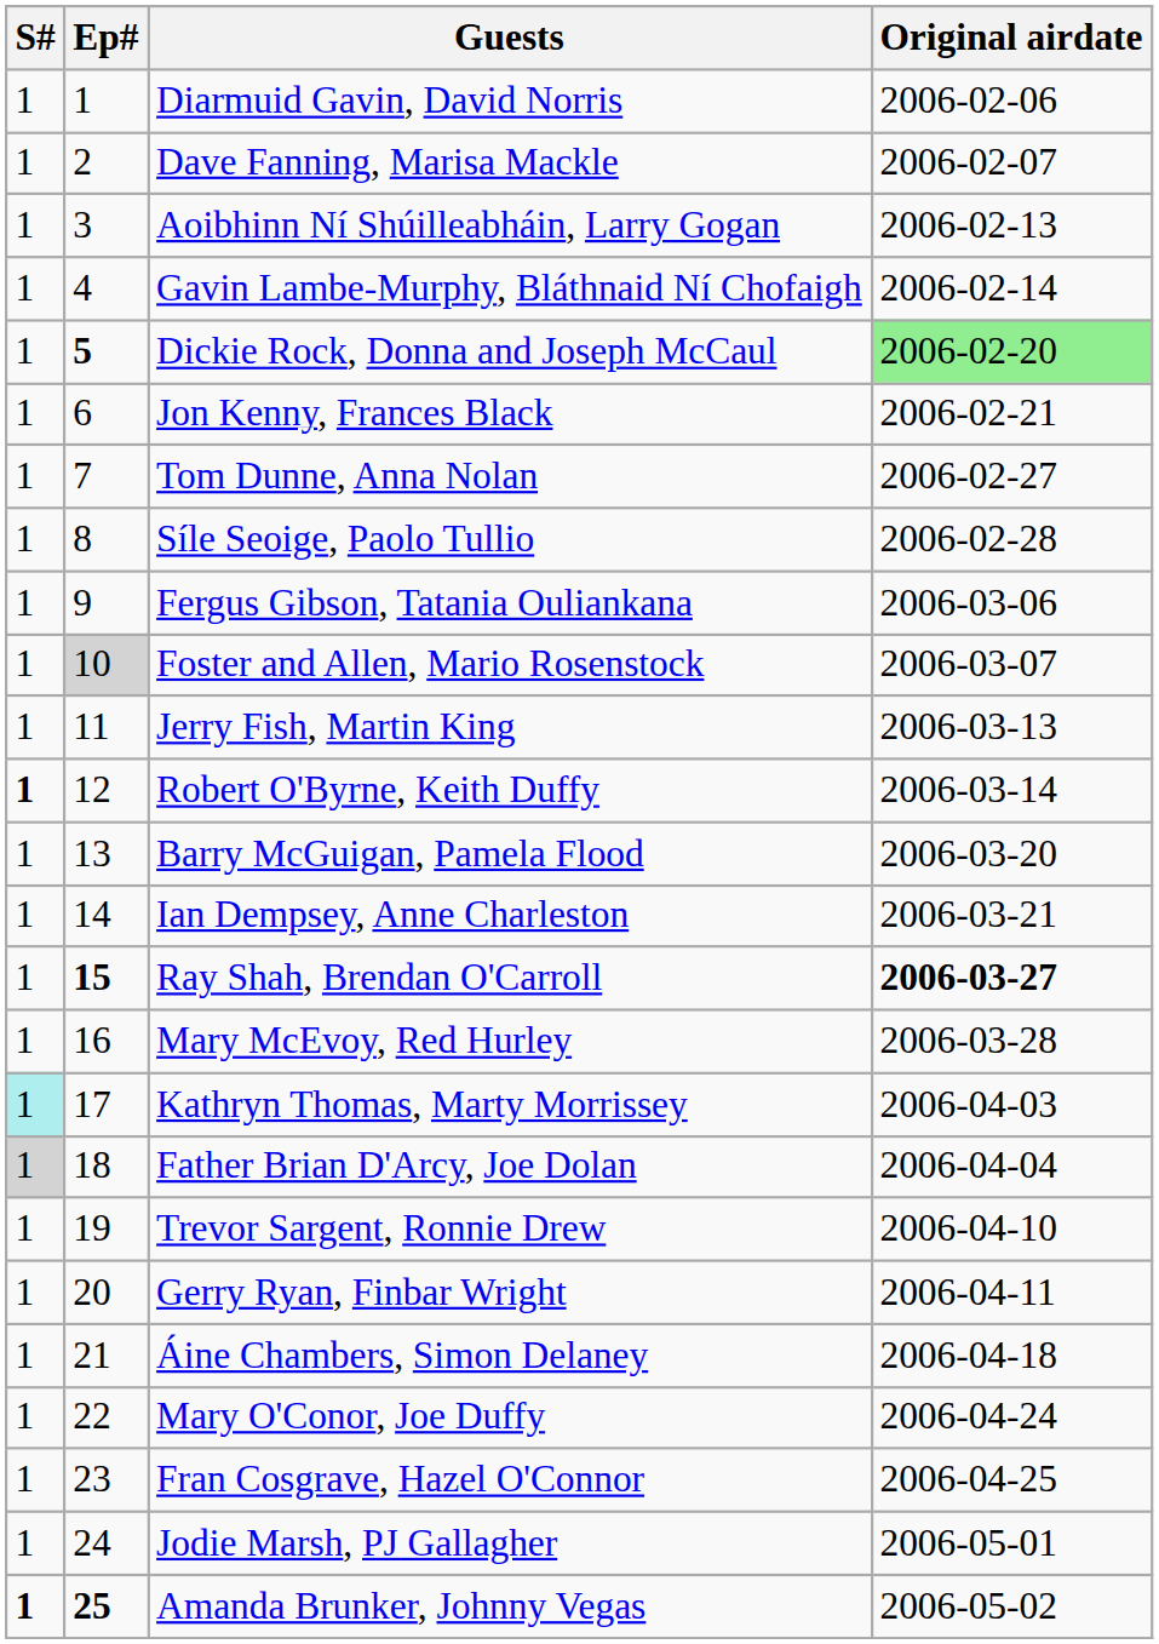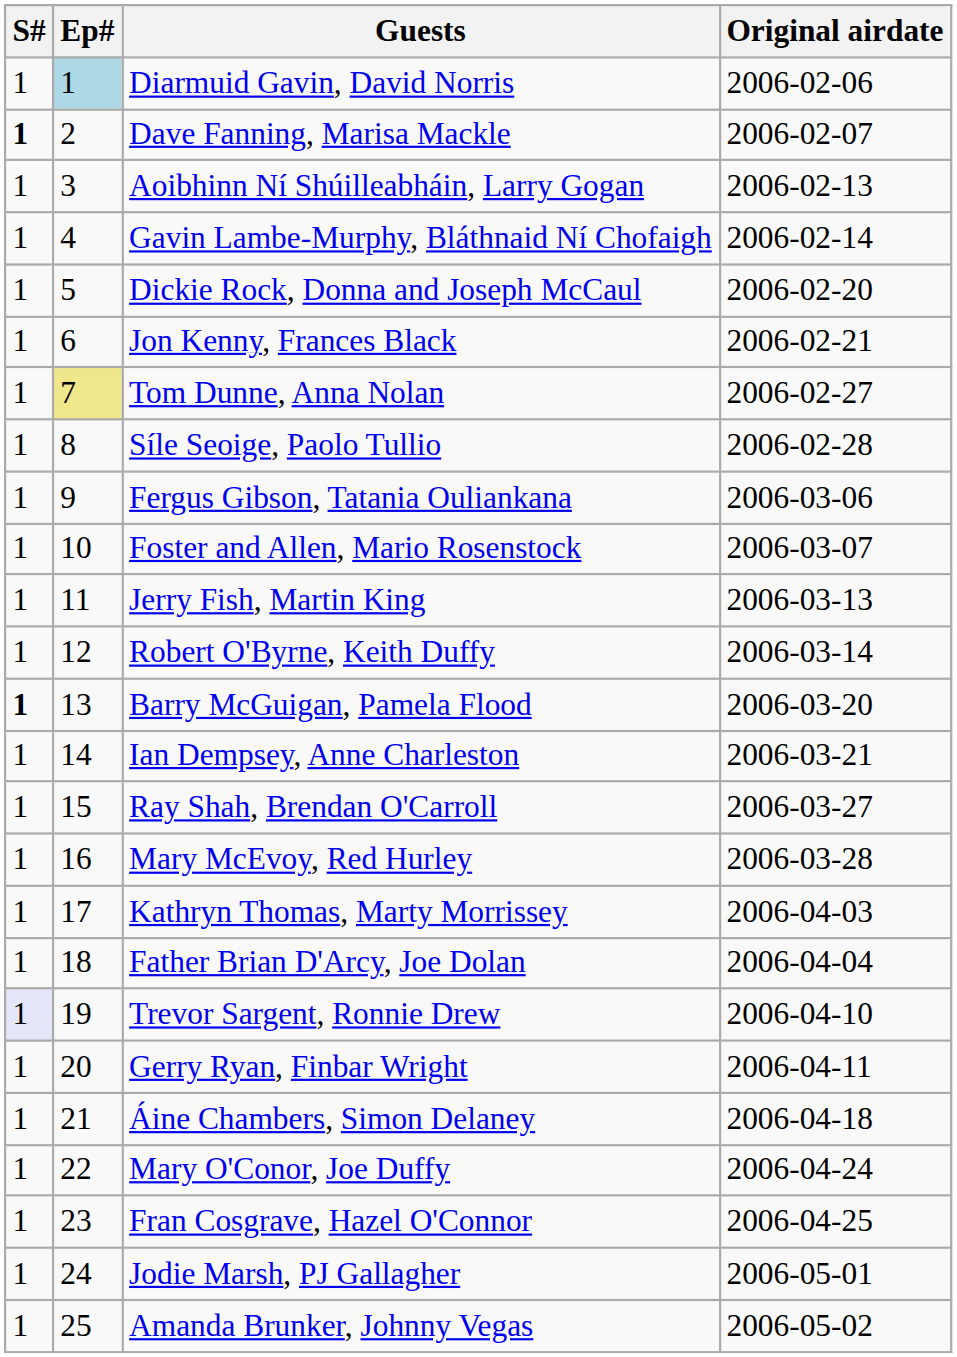Diarmuid Gavin, David Norris | Ep#: no background -> lightblue background
Dave Fanning, Marisa Mackle | S#: normal -> bold
Dickie Rock, Donna and Joseph McCaul | Ep#: bold -> normal
Dickie Rock, Donna and Joseph McCaul | Original airdate: lightgreen background -> no background
Tom Dunne, Anna Nolan | Ep#: no background -> khaki background
Foster and Allen, Mario Rosenstock | Ep#: lightgrey background -> no background
Robert O'Byrne, Keith Duffy | S#: bold -> normal
Barry McGuigan, Pamela Flood | S#: normal -> bold
Ray Shah, Brendan O'Carroll | Ep#: bold -> normal
Ray Shah, Brendan O'Carroll | Original airdate: bold -> normal
Kathryn Thomas, Marty Morrissey | S#: paleturquoise background -> no background
Father Brian D'Arcy, Joe Dolan | S#: lightgrey background -> no background
Trevor Sargent, Ronnie Drew | S#: no background -> lavender background
Amanda Brunker, Johnny Vegas | S#: bold -> normal
Amanda Brunker, Johnny Vegas | Ep#: bold -> normal
